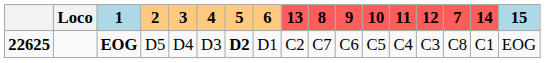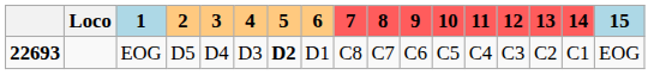columns swapped: 7 <-> 13
row 2 | column 1: 22625 -> 22693
row 2 | 1: bold -> normal
